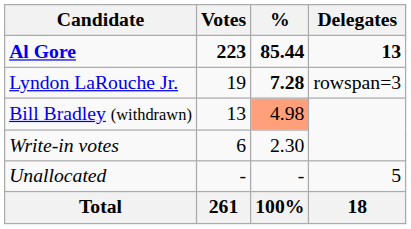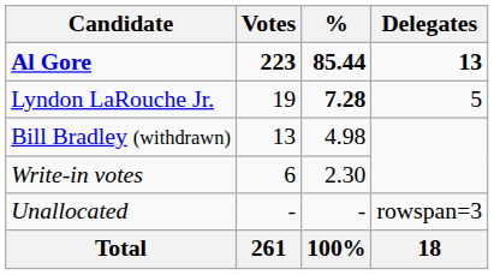Lyndon LaRouche Jr. | Delegates: rowspan=3 -> 5
Bill Bradley (withdrawn) | %: lightsalmon background -> no background
Unallocated | Delegates: 5 -> rowspan=3
